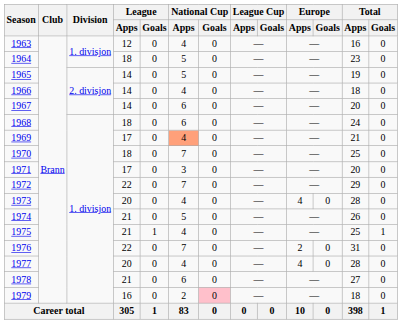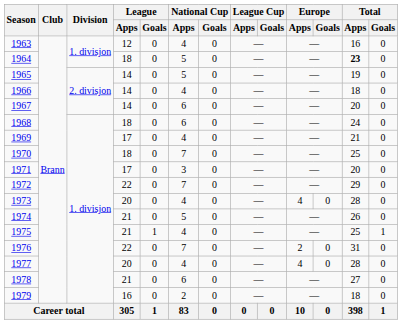1964 | Total / Apps: normal -> bold
1969 | National Cup / Apps: lightsalmon background -> no background
1979 | National Cup / Goals: pink background -> no background
